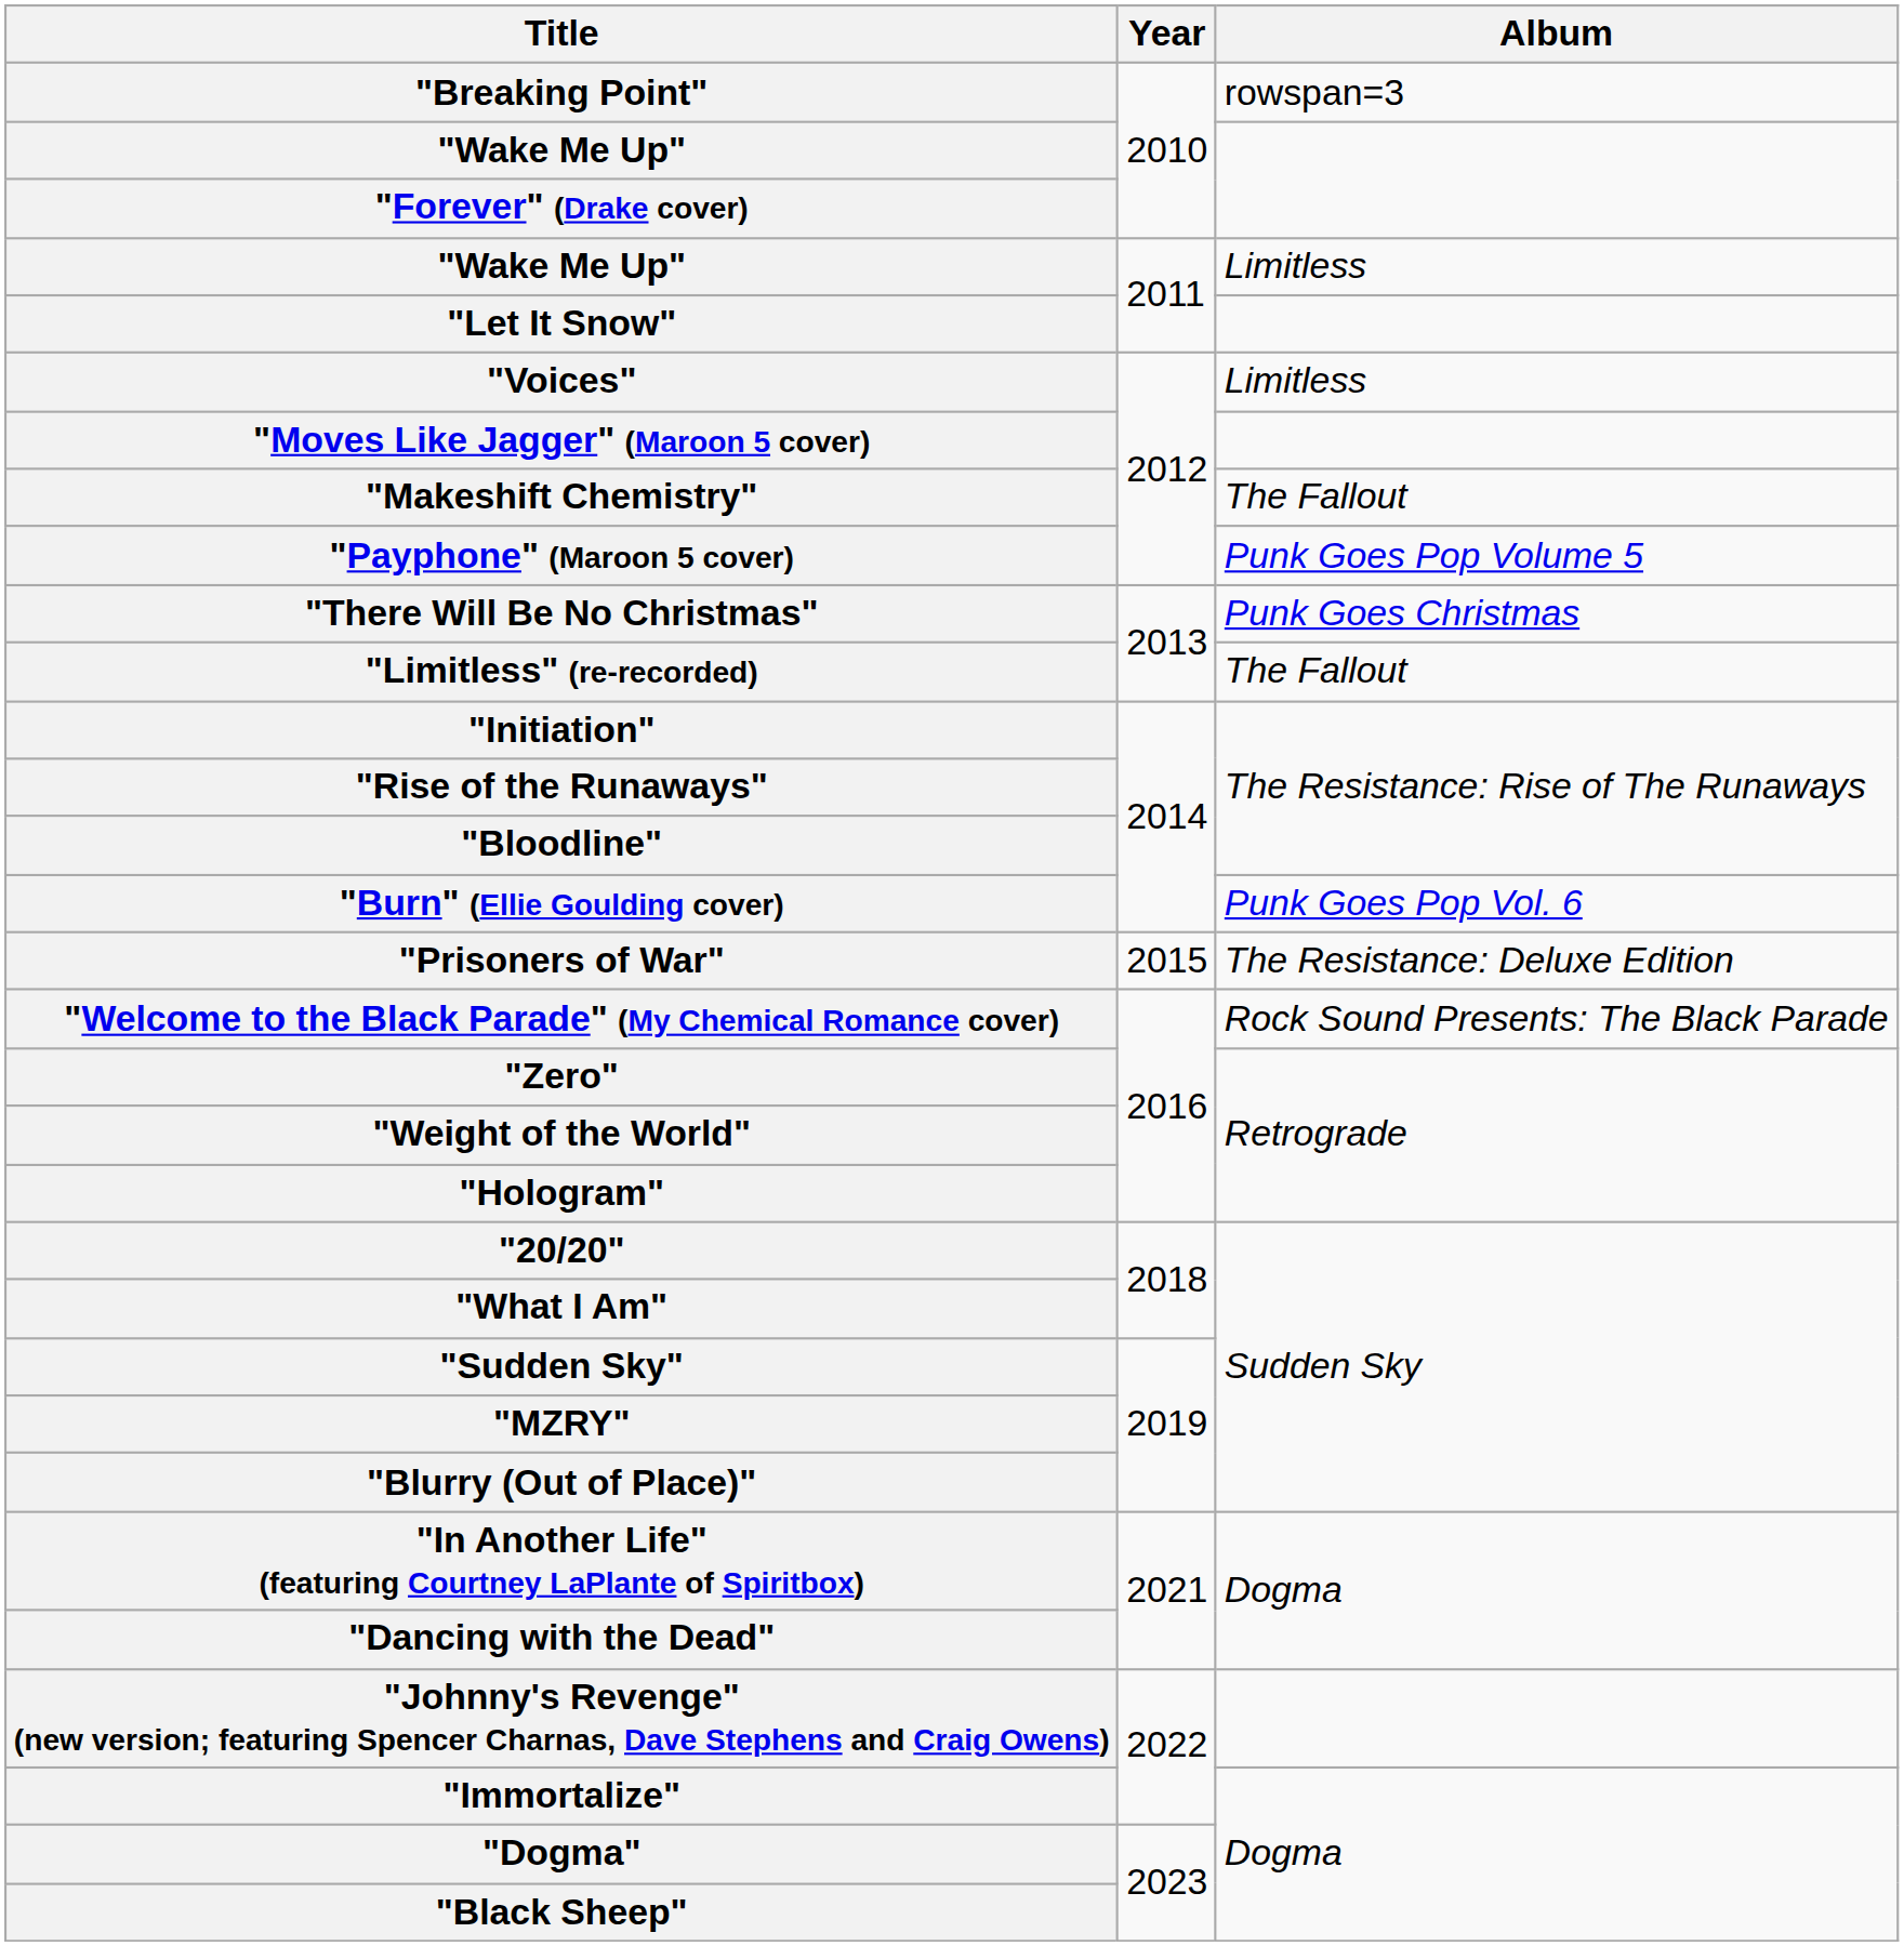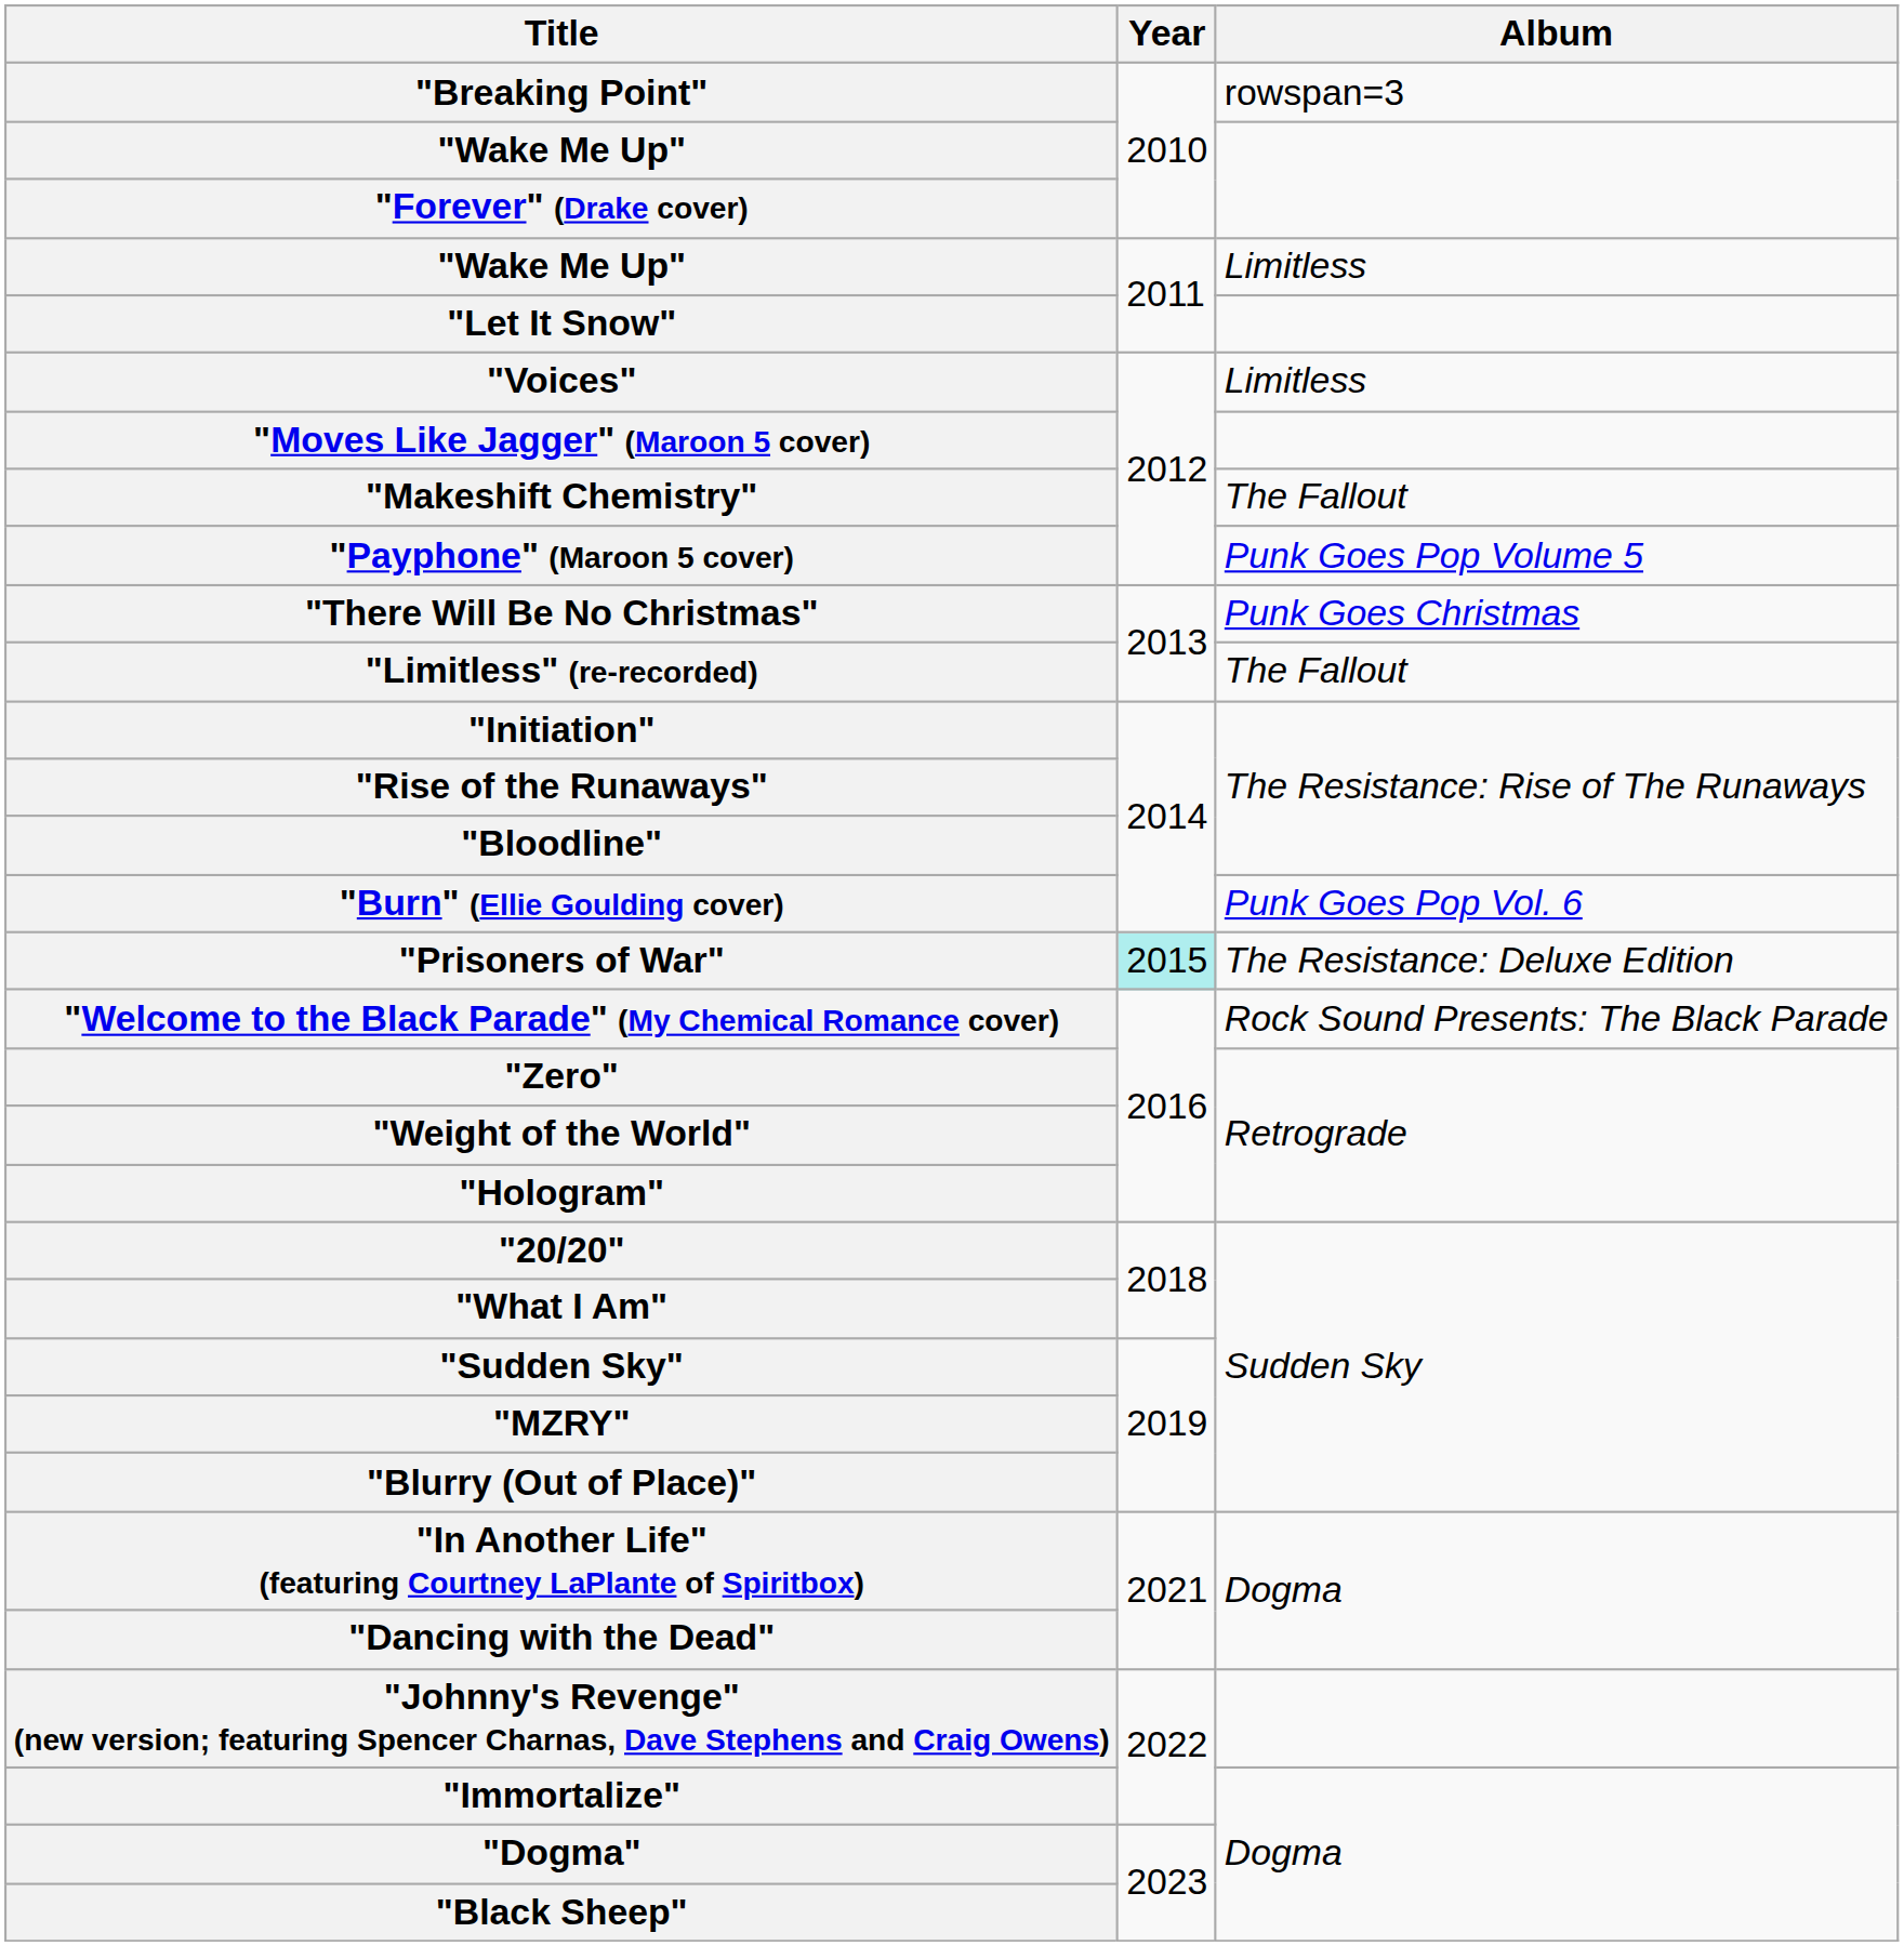"Prisoners of War" | Year: no background -> paleturquoise background
